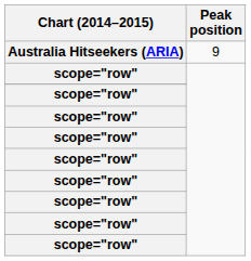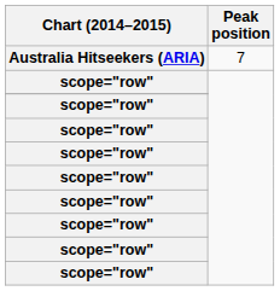Australia Hitseekers (ARIA) | Peak position: 9 -> 7
